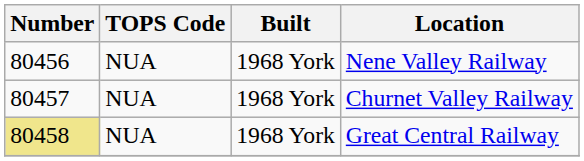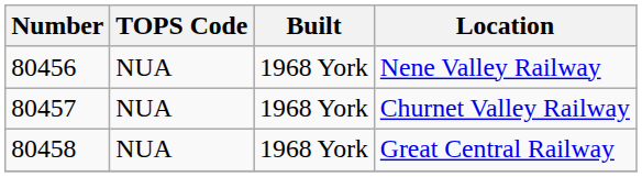Great Central Railway | Number: khaki background -> no background
